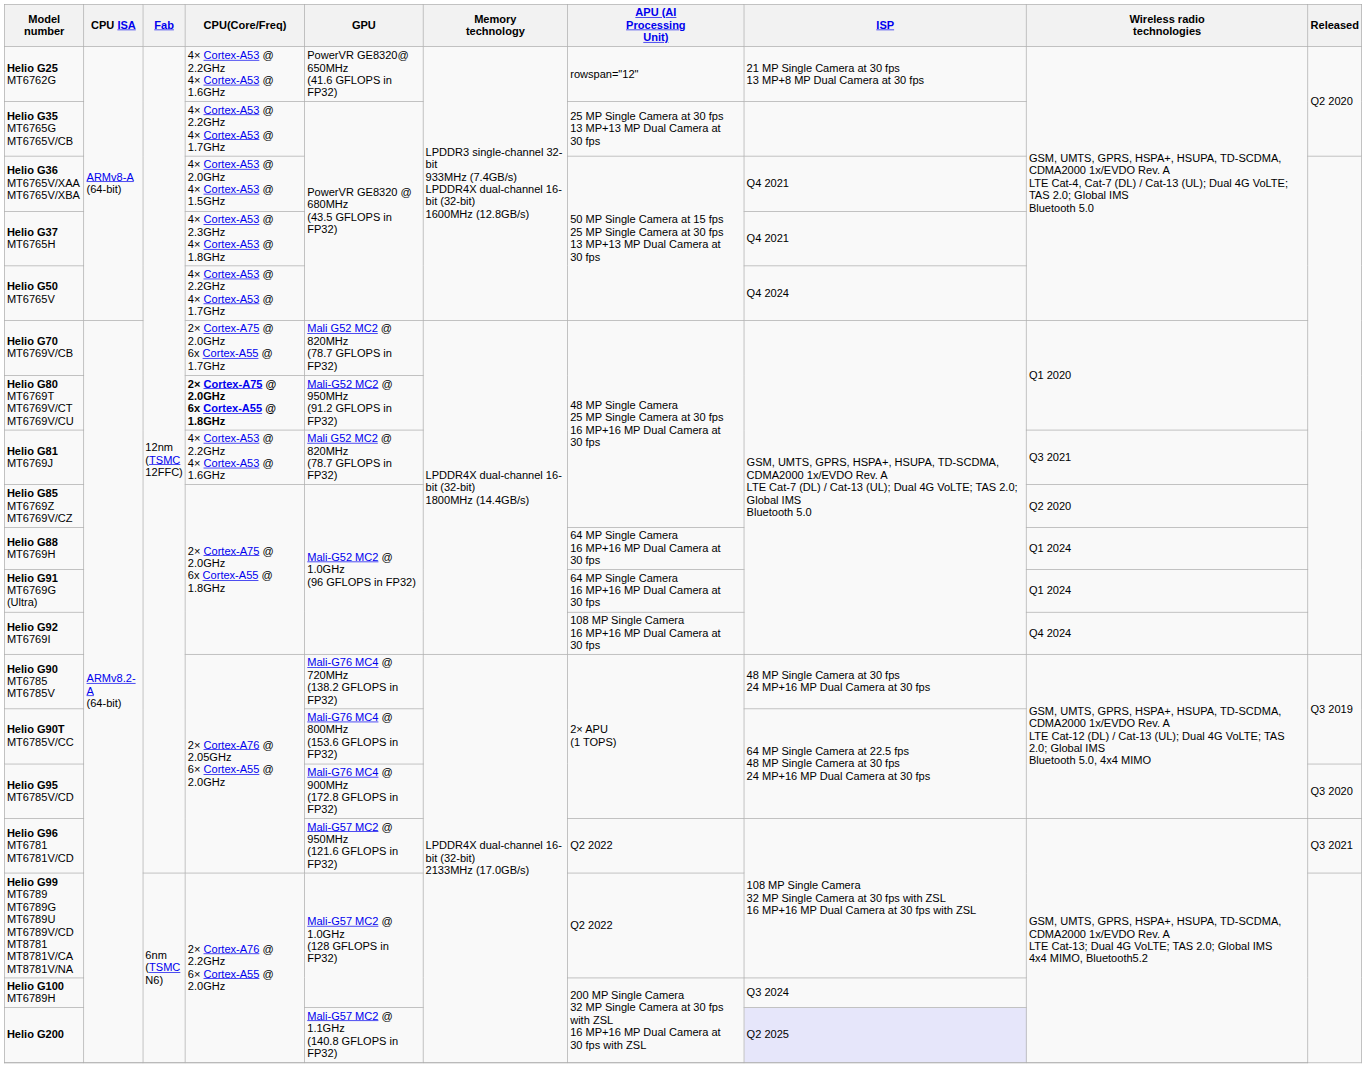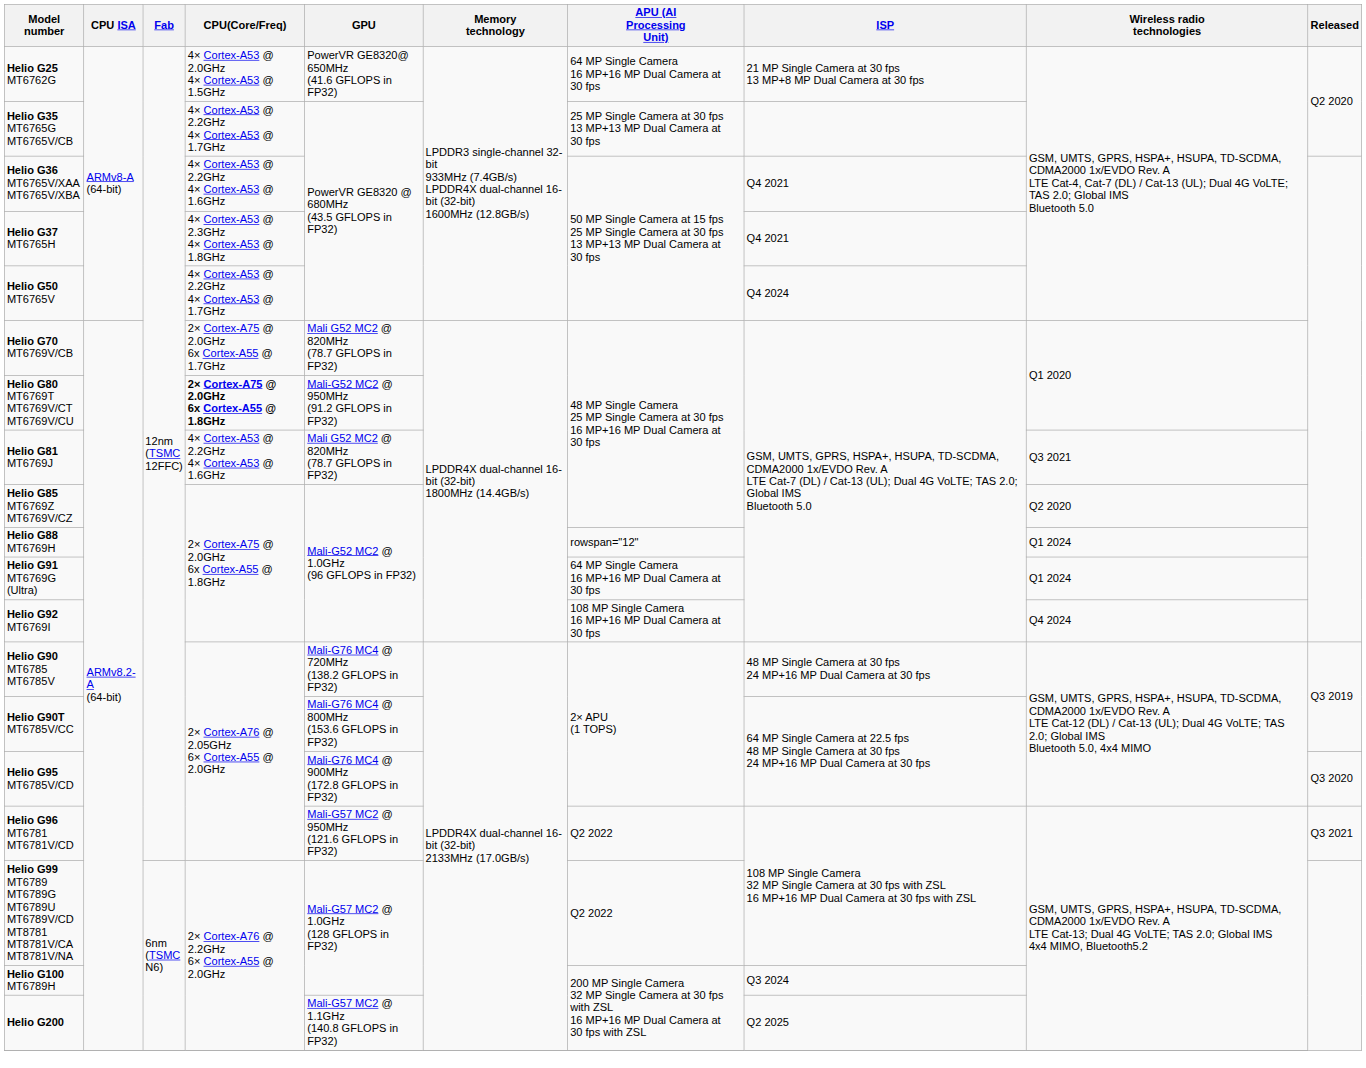Helio G25 MT6762G | CPU(Core/Freq): 4× Cortex-A53 @ 2.2GHz 4× Cortex-A53 @ 1.6GHz -> 4× Cortex-A53 @ 2.0GHz 4× Cortex-A53 @ 1.5GHz
Helio G25 MT6762G | APU (AI Processing Unit): rowspan="12" -> 64 MP Single Camera 16 MP+16 MP Dual Camera at 30 fps
Helio G36 MT6765V/XAA MT6765V/XBA | CPU(Core/Freq): 4× Cortex-A53 @ 2.0GHz 4× Cortex-A53 @ 1.5GHz -> 4× Cortex-A53 @ 2.2GHz 4× Cortex-A53 @ 1.6GHz
Helio G88 MT6769H | APU (AI Processing Unit): 64 MP Single Camera 16 MP+16 MP Dual Camera at 30 fps -> rowspan="12"
Helio G200 | ISP: lavender background -> no background
